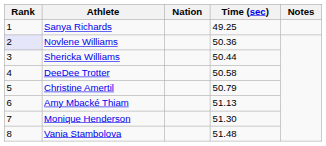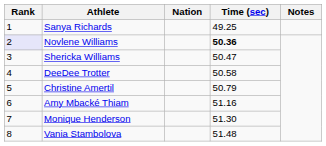Novlene Williams | Time (sec): normal -> bold
Shericka Williams | Time (sec): 50.44 -> 50.47
Amy Mbacké Thiam | Time (sec): 51.13 -> 51.16
